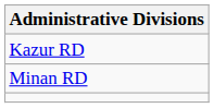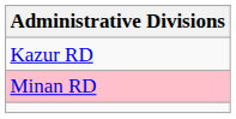row 3 | column 1: no background -> pink background
